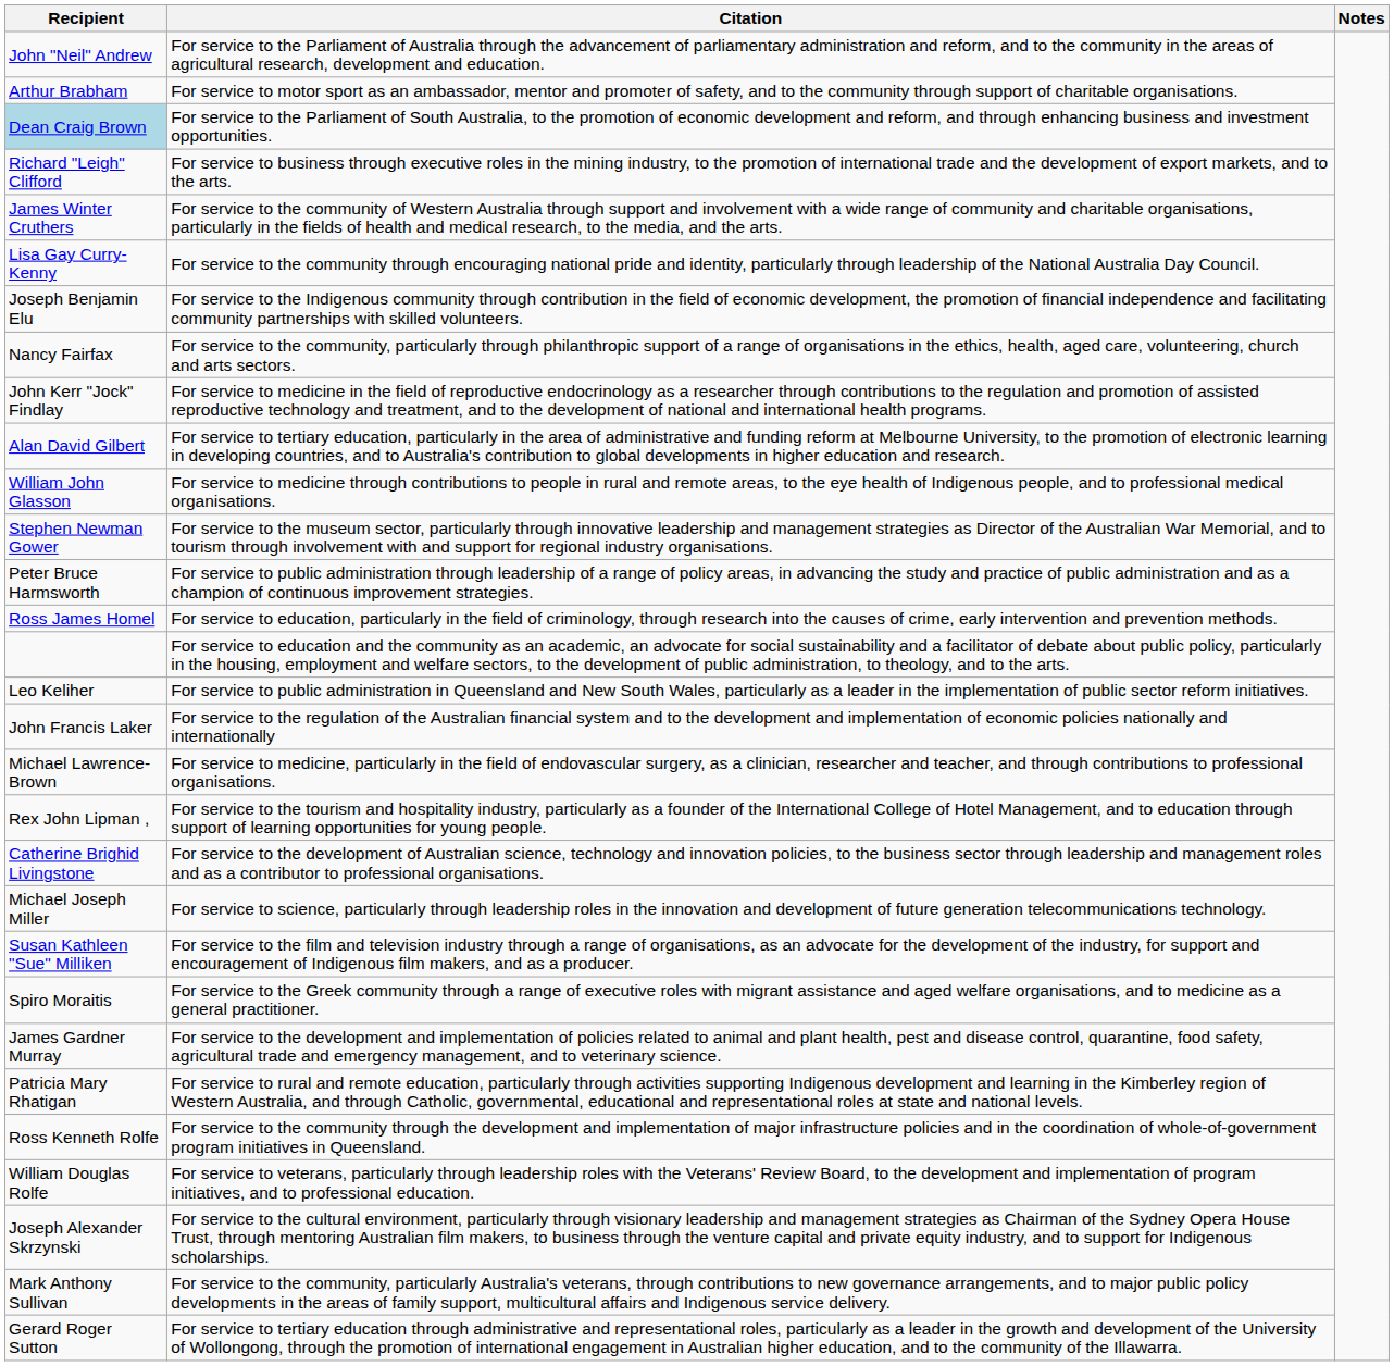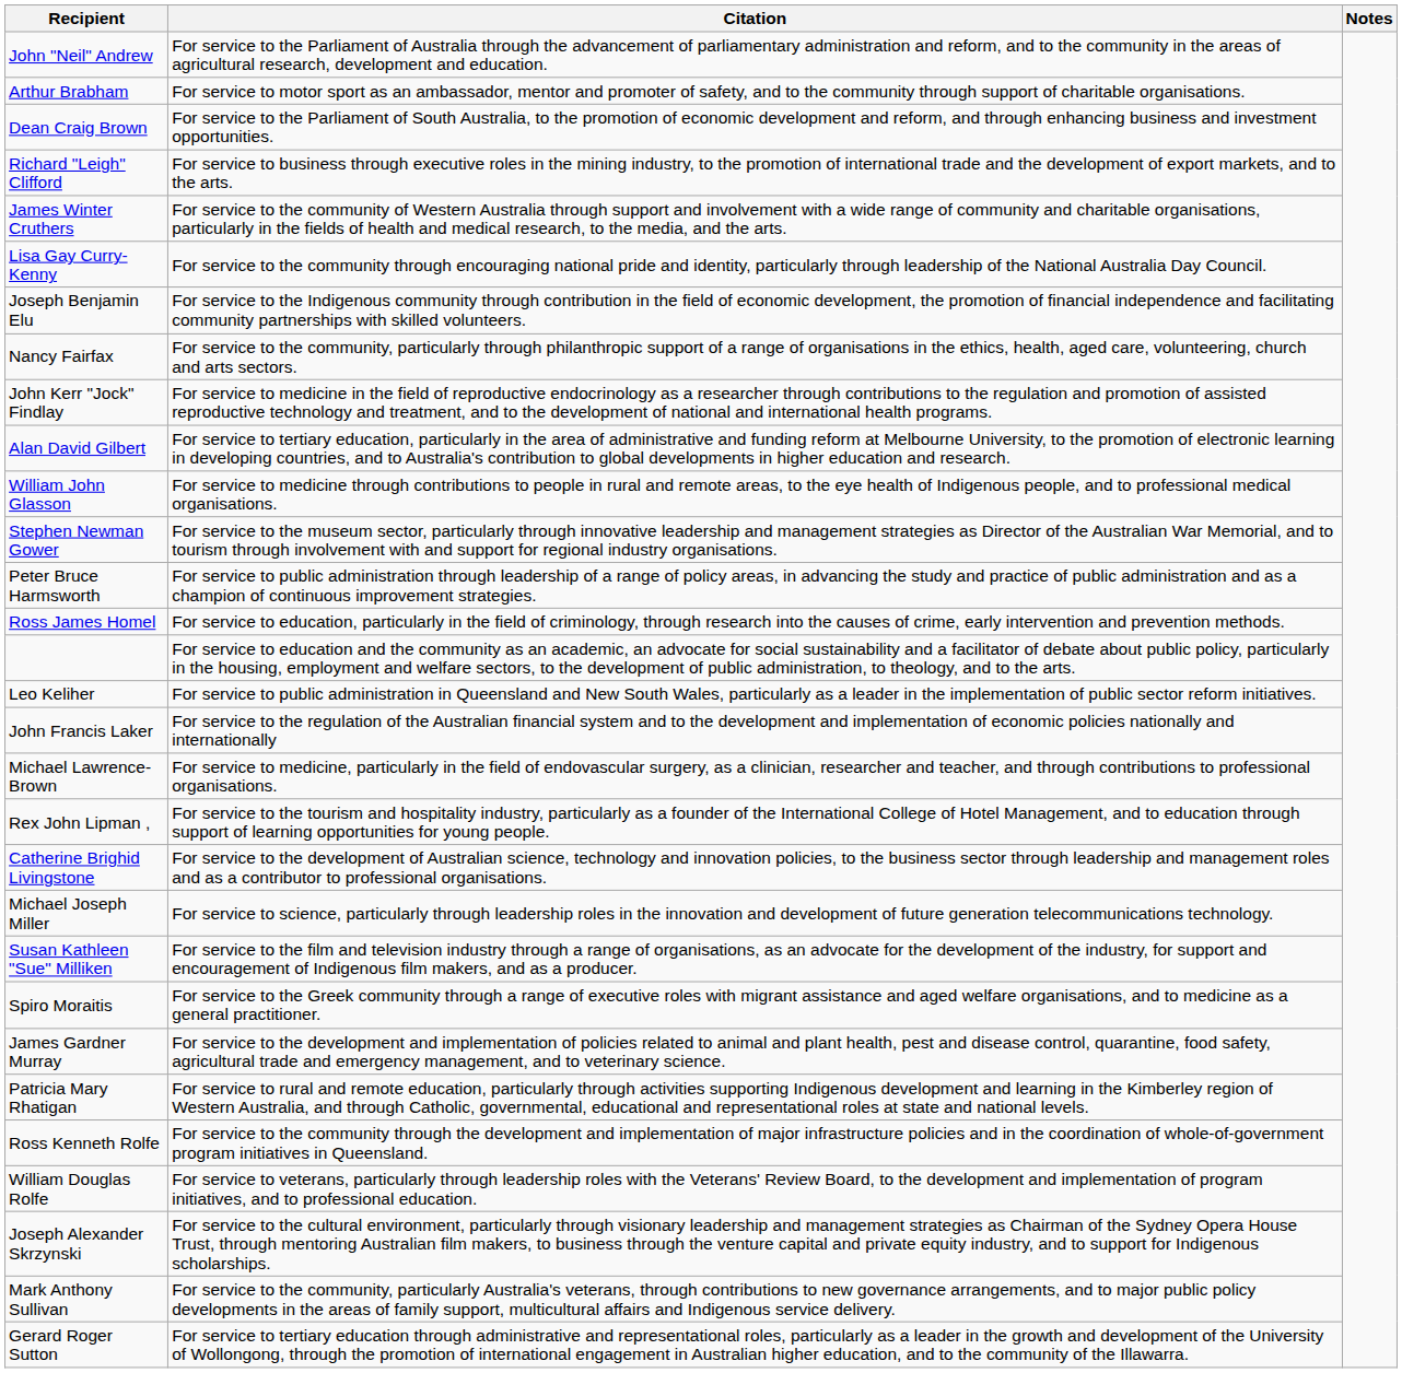Dean Craig Brown | Recipient: lightblue background -> no background
